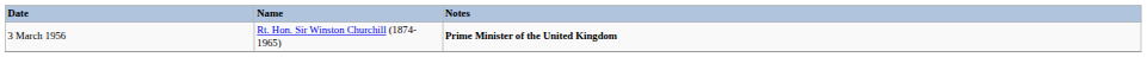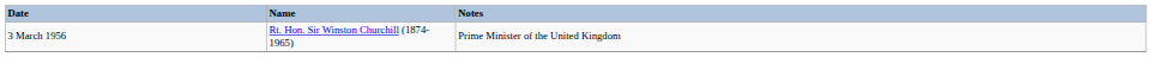3 March 1956 | Notes: bold -> normal
